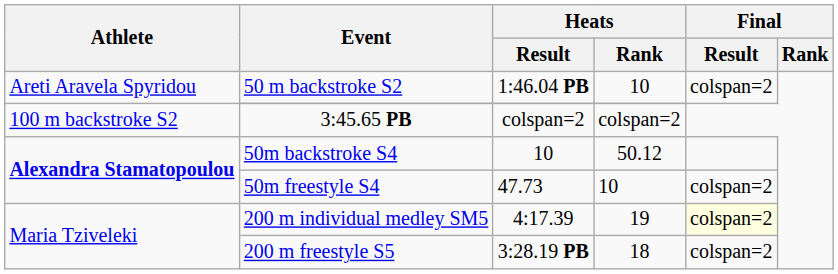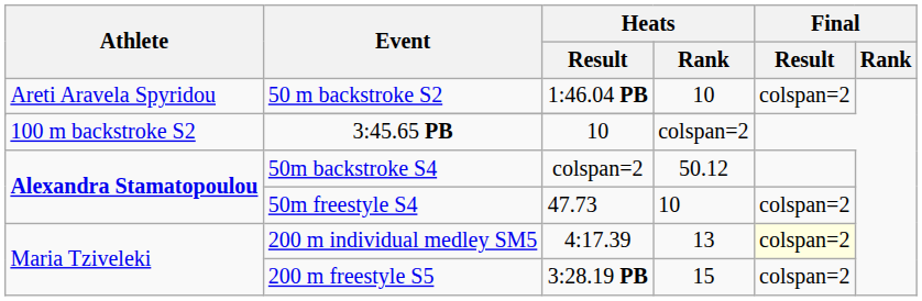3:45.65 PB | Heats / Result: colspan=2 -> 10
50m backstroke S4 | Heats / Result: 10 -> colspan=2
200 m individual medley SM5 | Heats / Rank: 19 -> 13
200 m freestyle S5 | Heats / Rank: 18 -> 15
